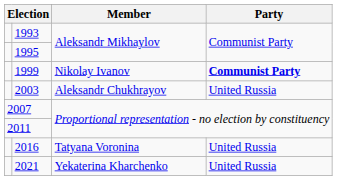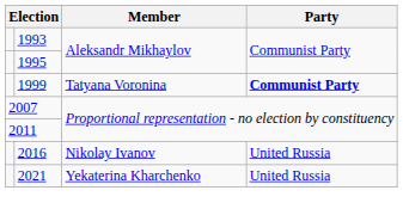1999 | Member: Nikolay Ivanov -> Tatyana Voronina
- row: 2003 | Aleksandr Chukhrayov | United Russia
2016 | Member: Tatyana Voronina -> Nikolay Ivanov
